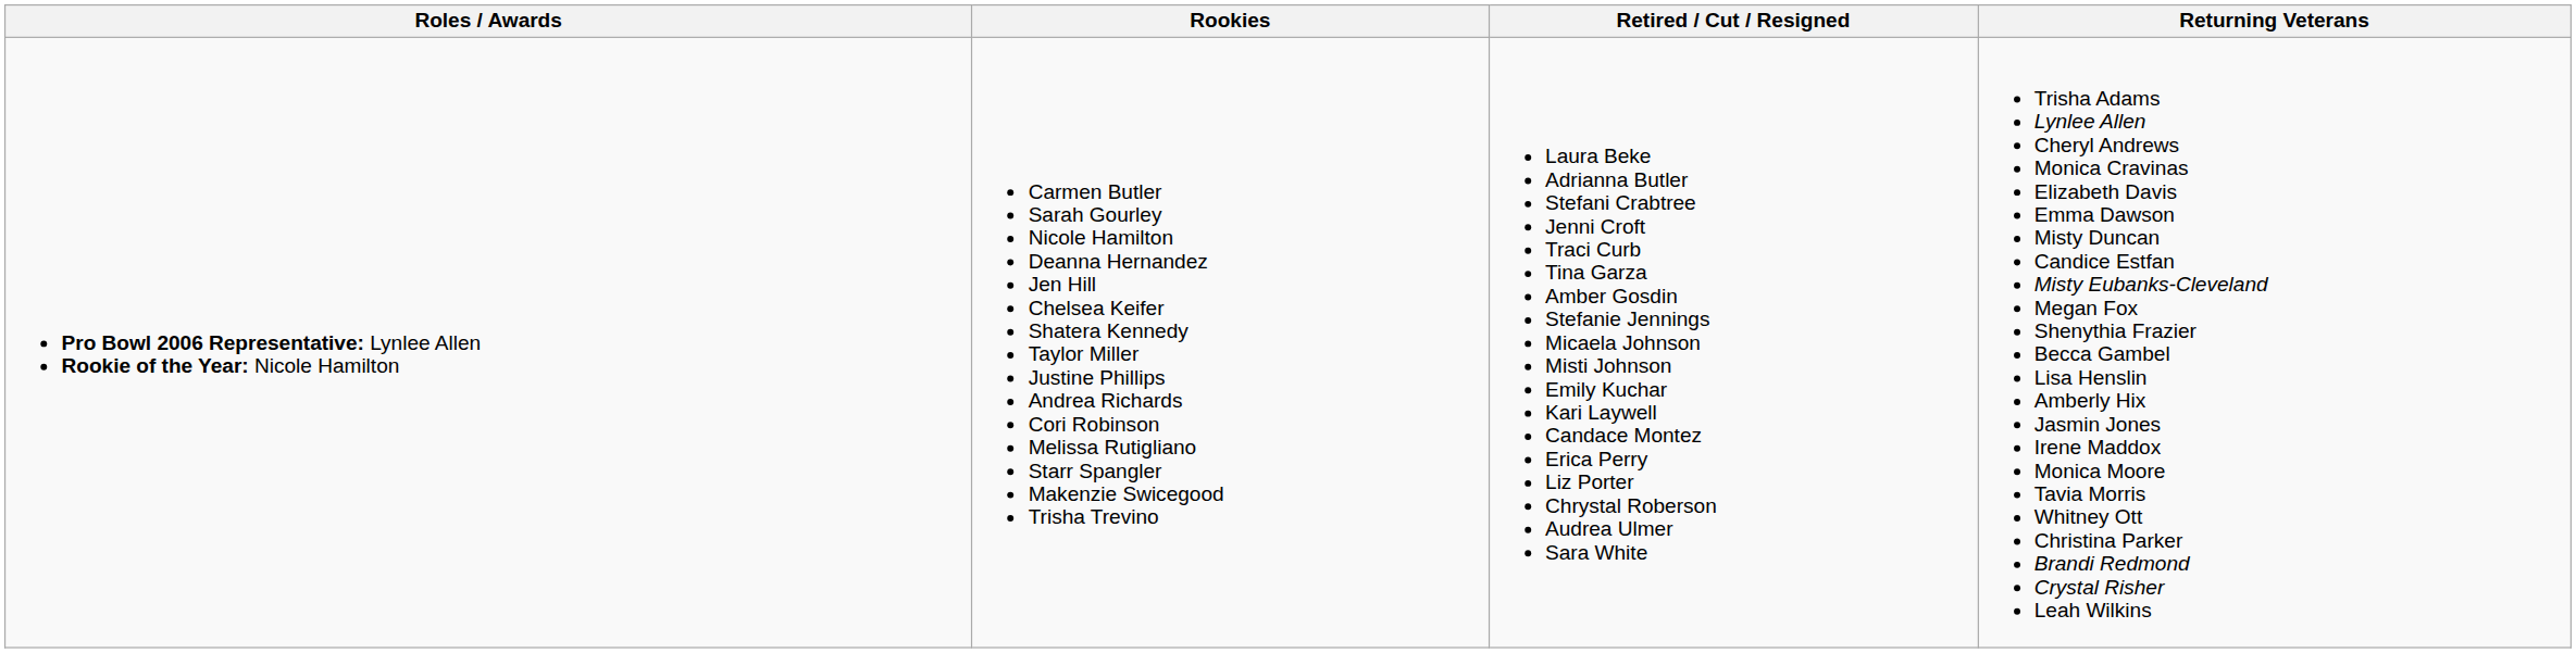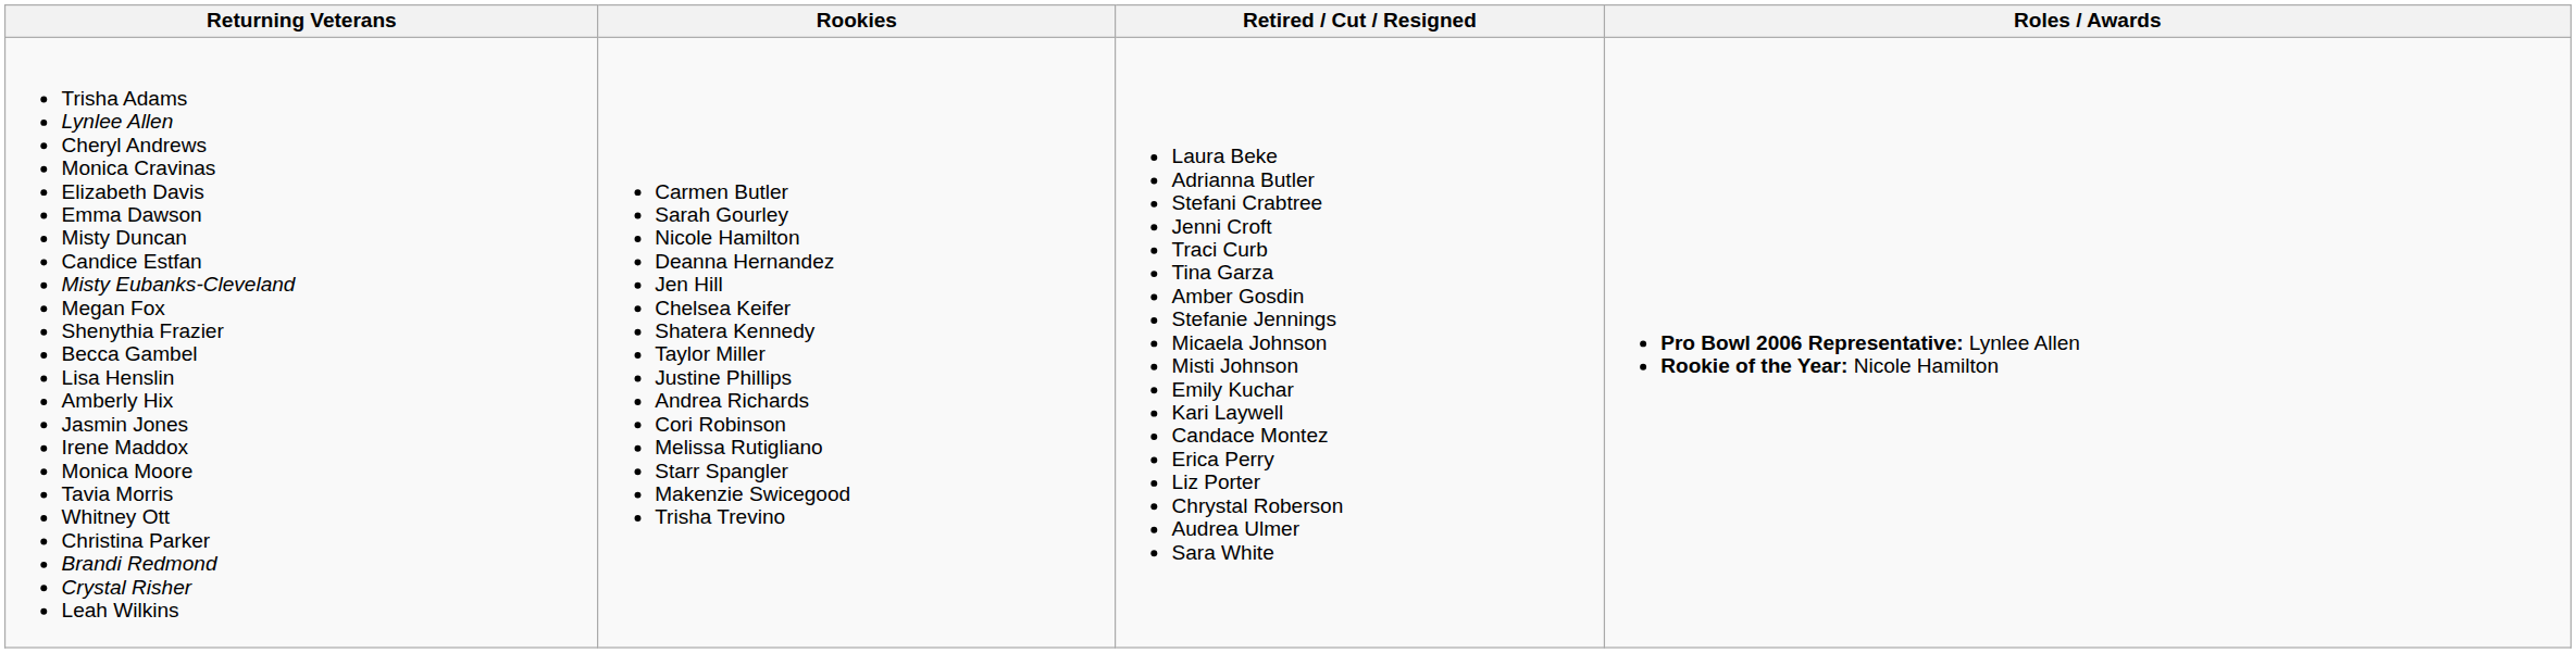columns swapped: Returning Veterans <-> Roles / Awards
